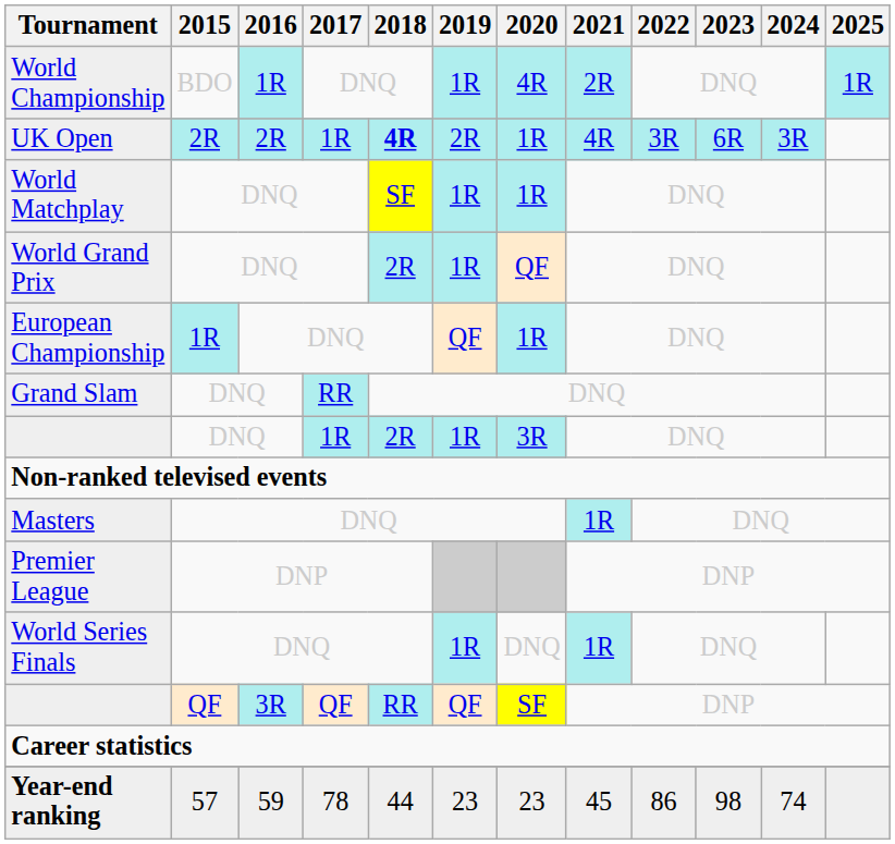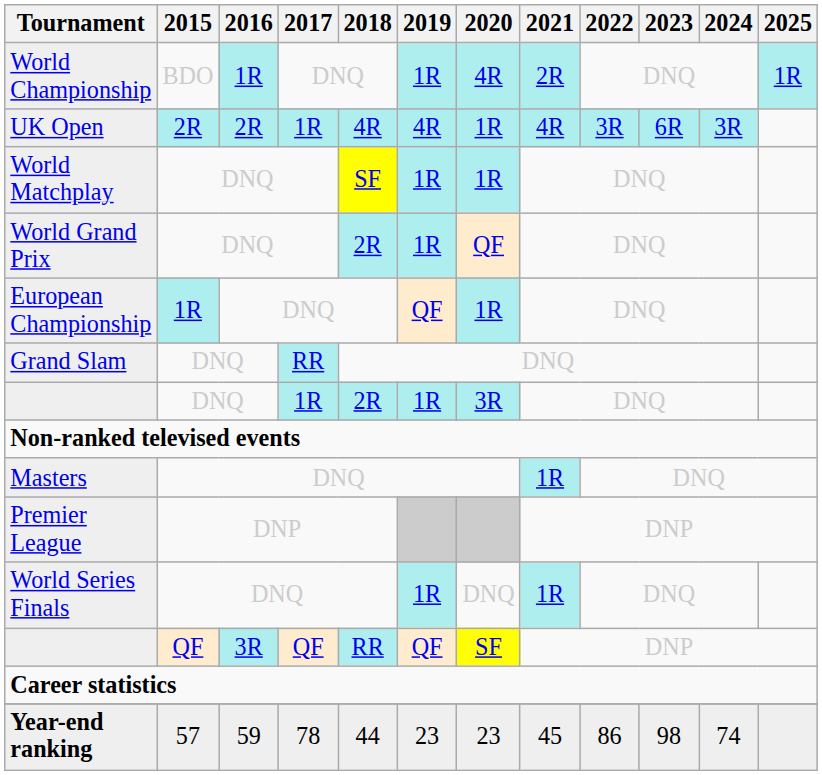UK Open | 2018: bold -> normal
UK Open | 2019: 2R -> 4R
